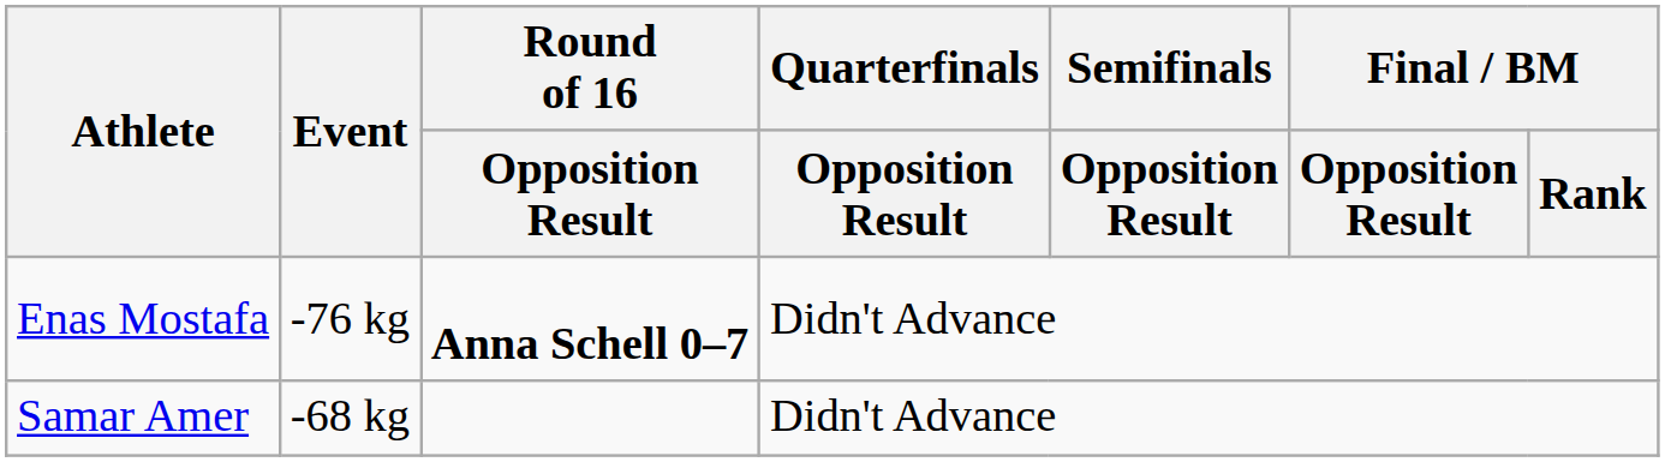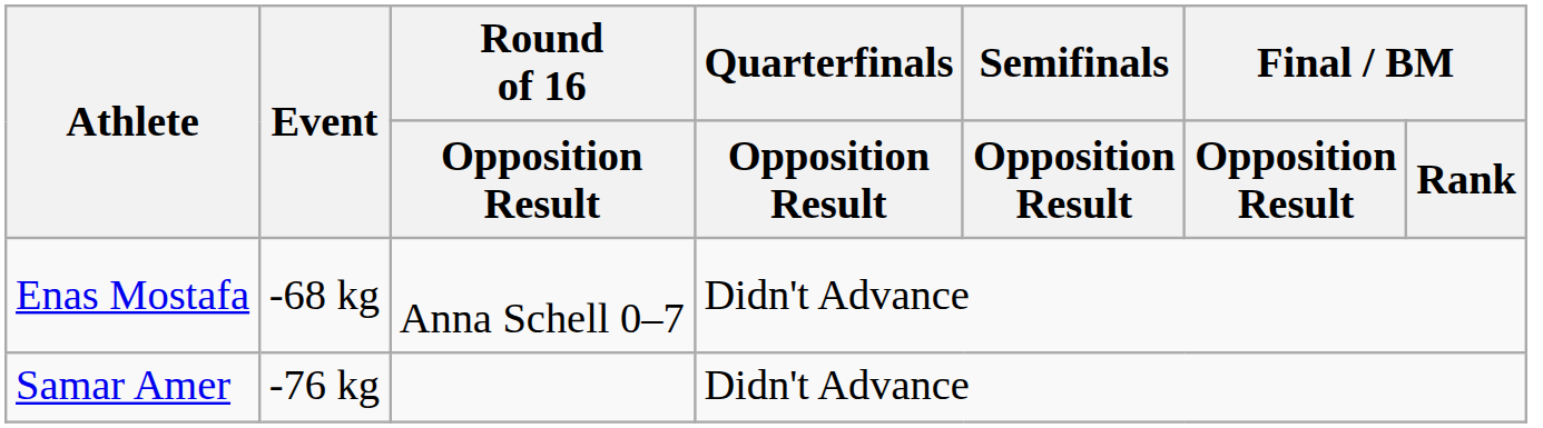Enas Mostafa | Event: -76 kg -> -68 kg
Enas Mostafa | Round of 16 / Opposition Result: bold -> normal
Samar Amer | Event: -68 kg -> -76 kg
